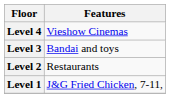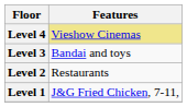Level 4 | Features: no background -> khaki background
